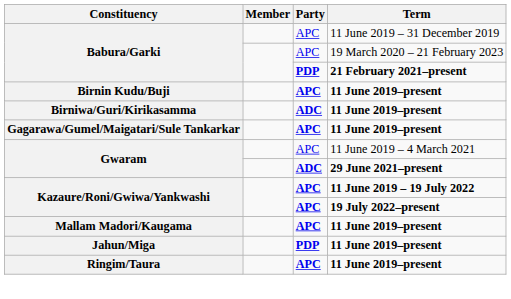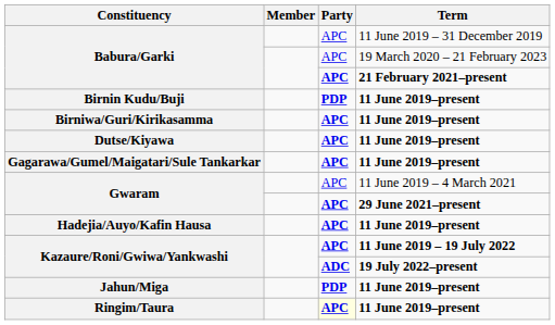Babura/Garki / 21 February 2021–present | Party: PDP -> APC
Birnin Kudu/Buji | Party: APC -> PDP
Birniwa/Guri/Kirikasamma | Party: ADC -> APC
+ row: Dutse/Kiyawa | APC | 11 June 2019–present
Gwaram / 29 June 2021–present | Party: ADC -> APC
+ row: Hadejia/Auyo/Kafin Hausa | APC | 11 June 2019–present
Kazaure/Roni/Gwiwa/Yankwashi / 19 July 2022–present | Party: APC -> ADC
- row: Mallam Madori/Kaugama | APC | 11 June 2019–present
Ringim/Taura | Party: no background -> lightyellow background
